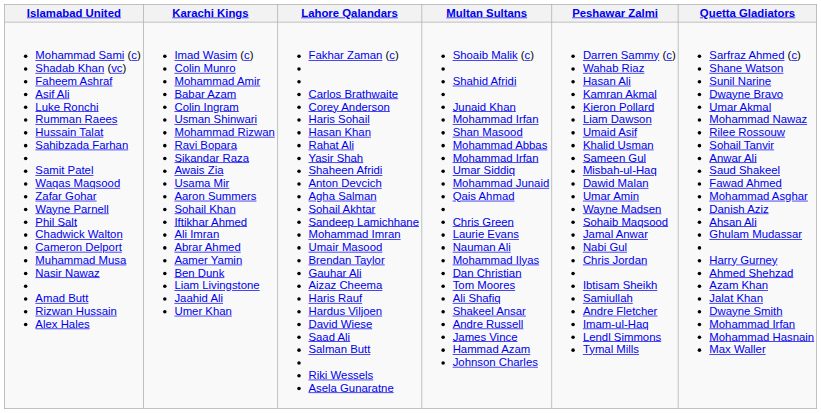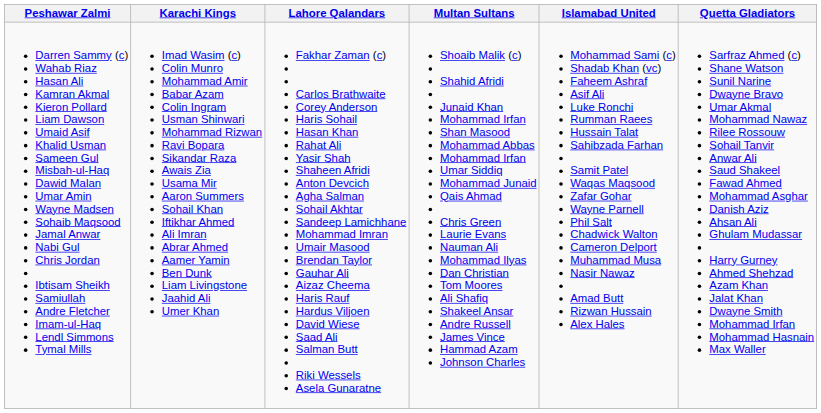columns swapped: Islamabad United <-> Peshawar Zalmi
